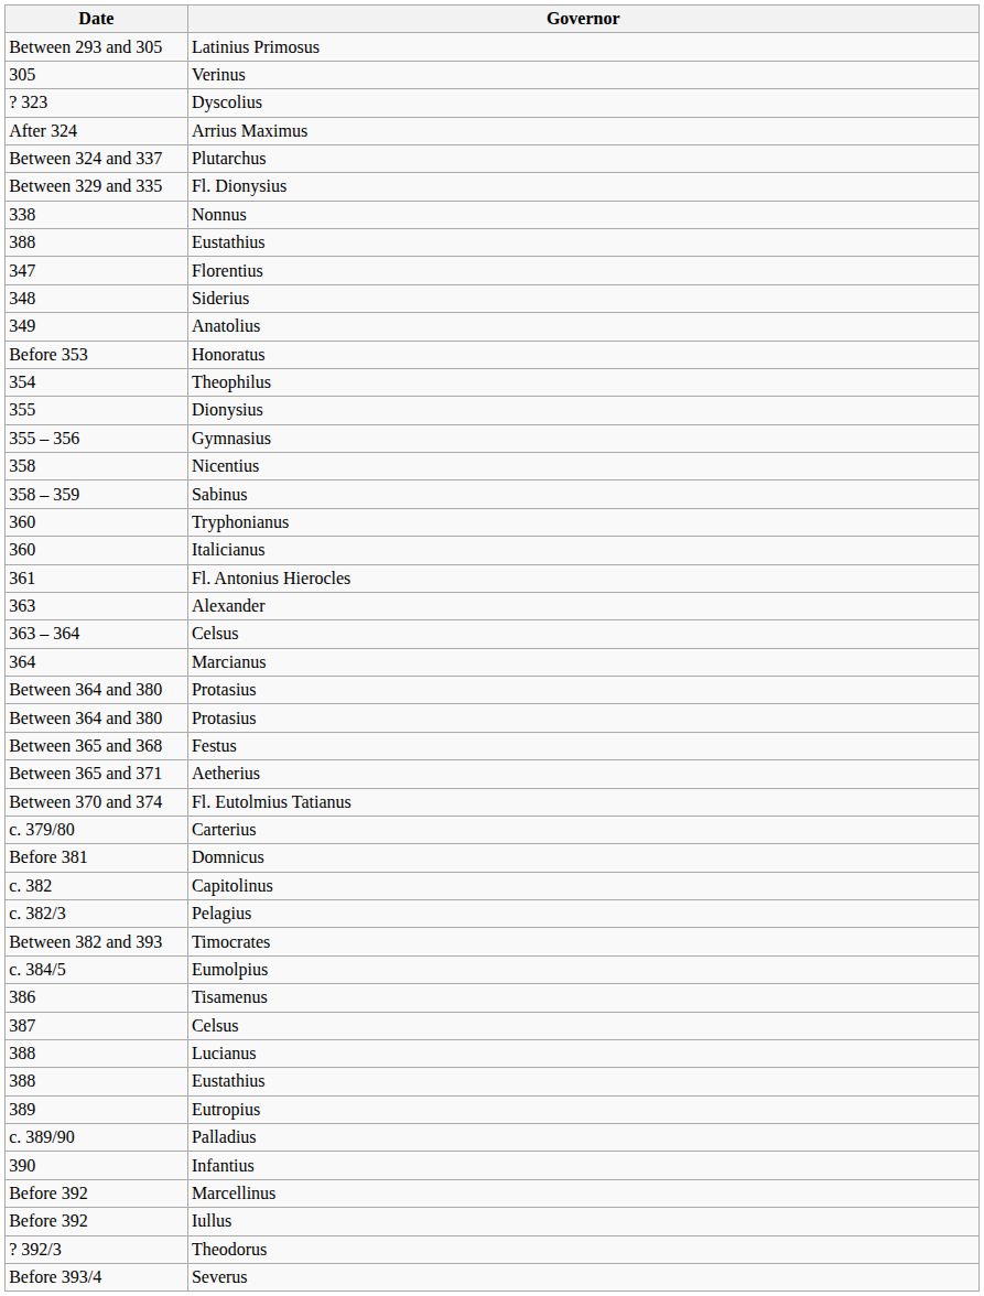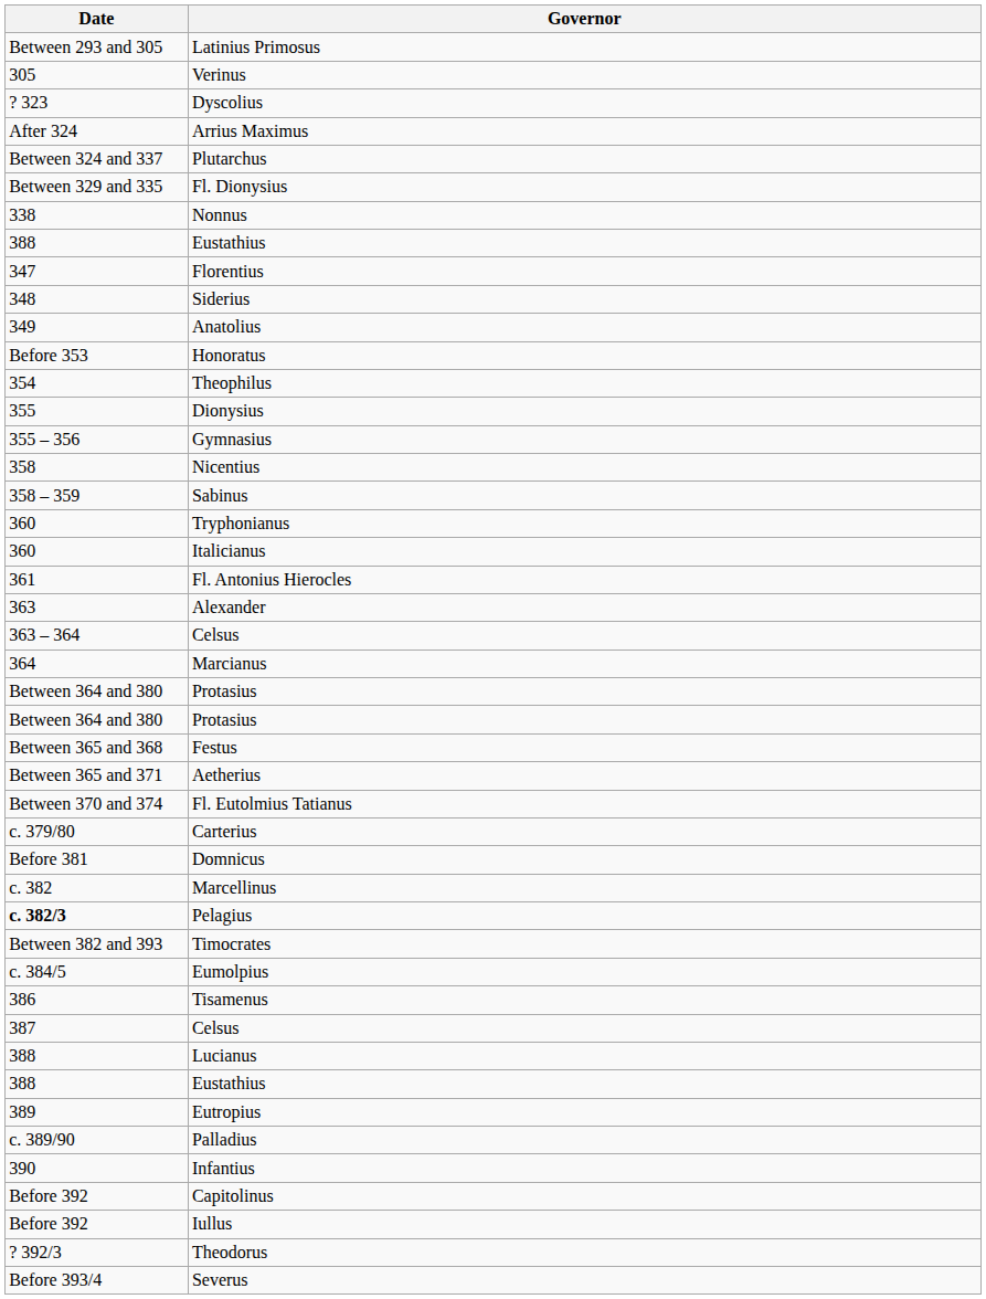row 32 | Governor: Capitolinus -> Marcellinus
row 33 | Date: normal -> bold
row 43 | Governor: Marcellinus -> Capitolinus
